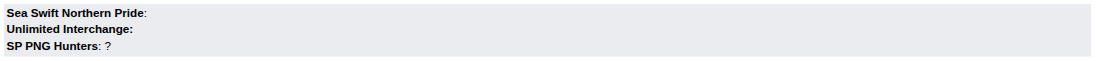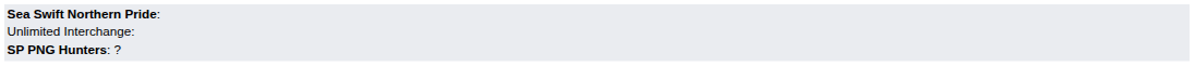row 2 | column 1: bold -> normal
